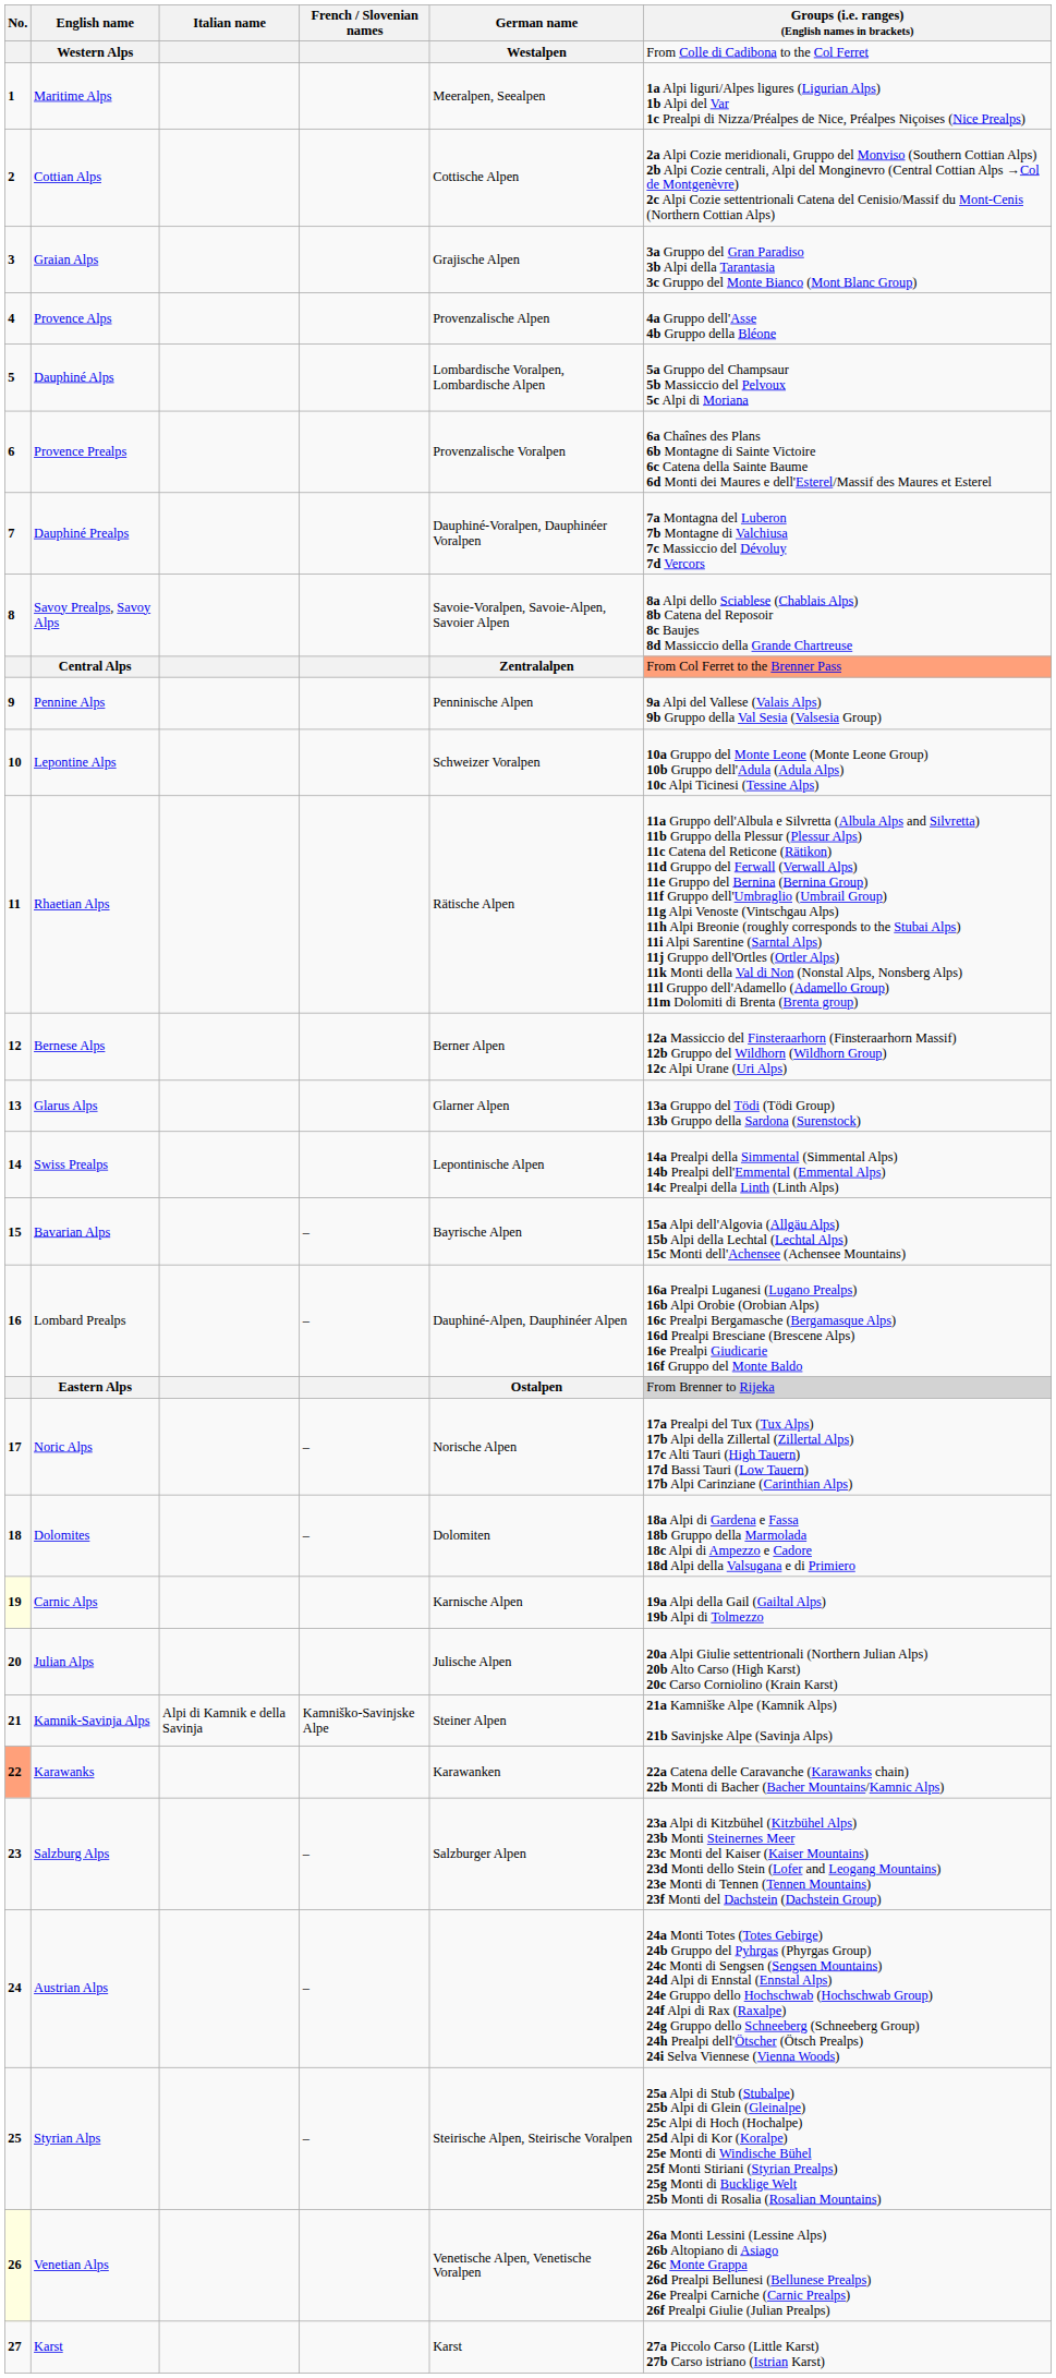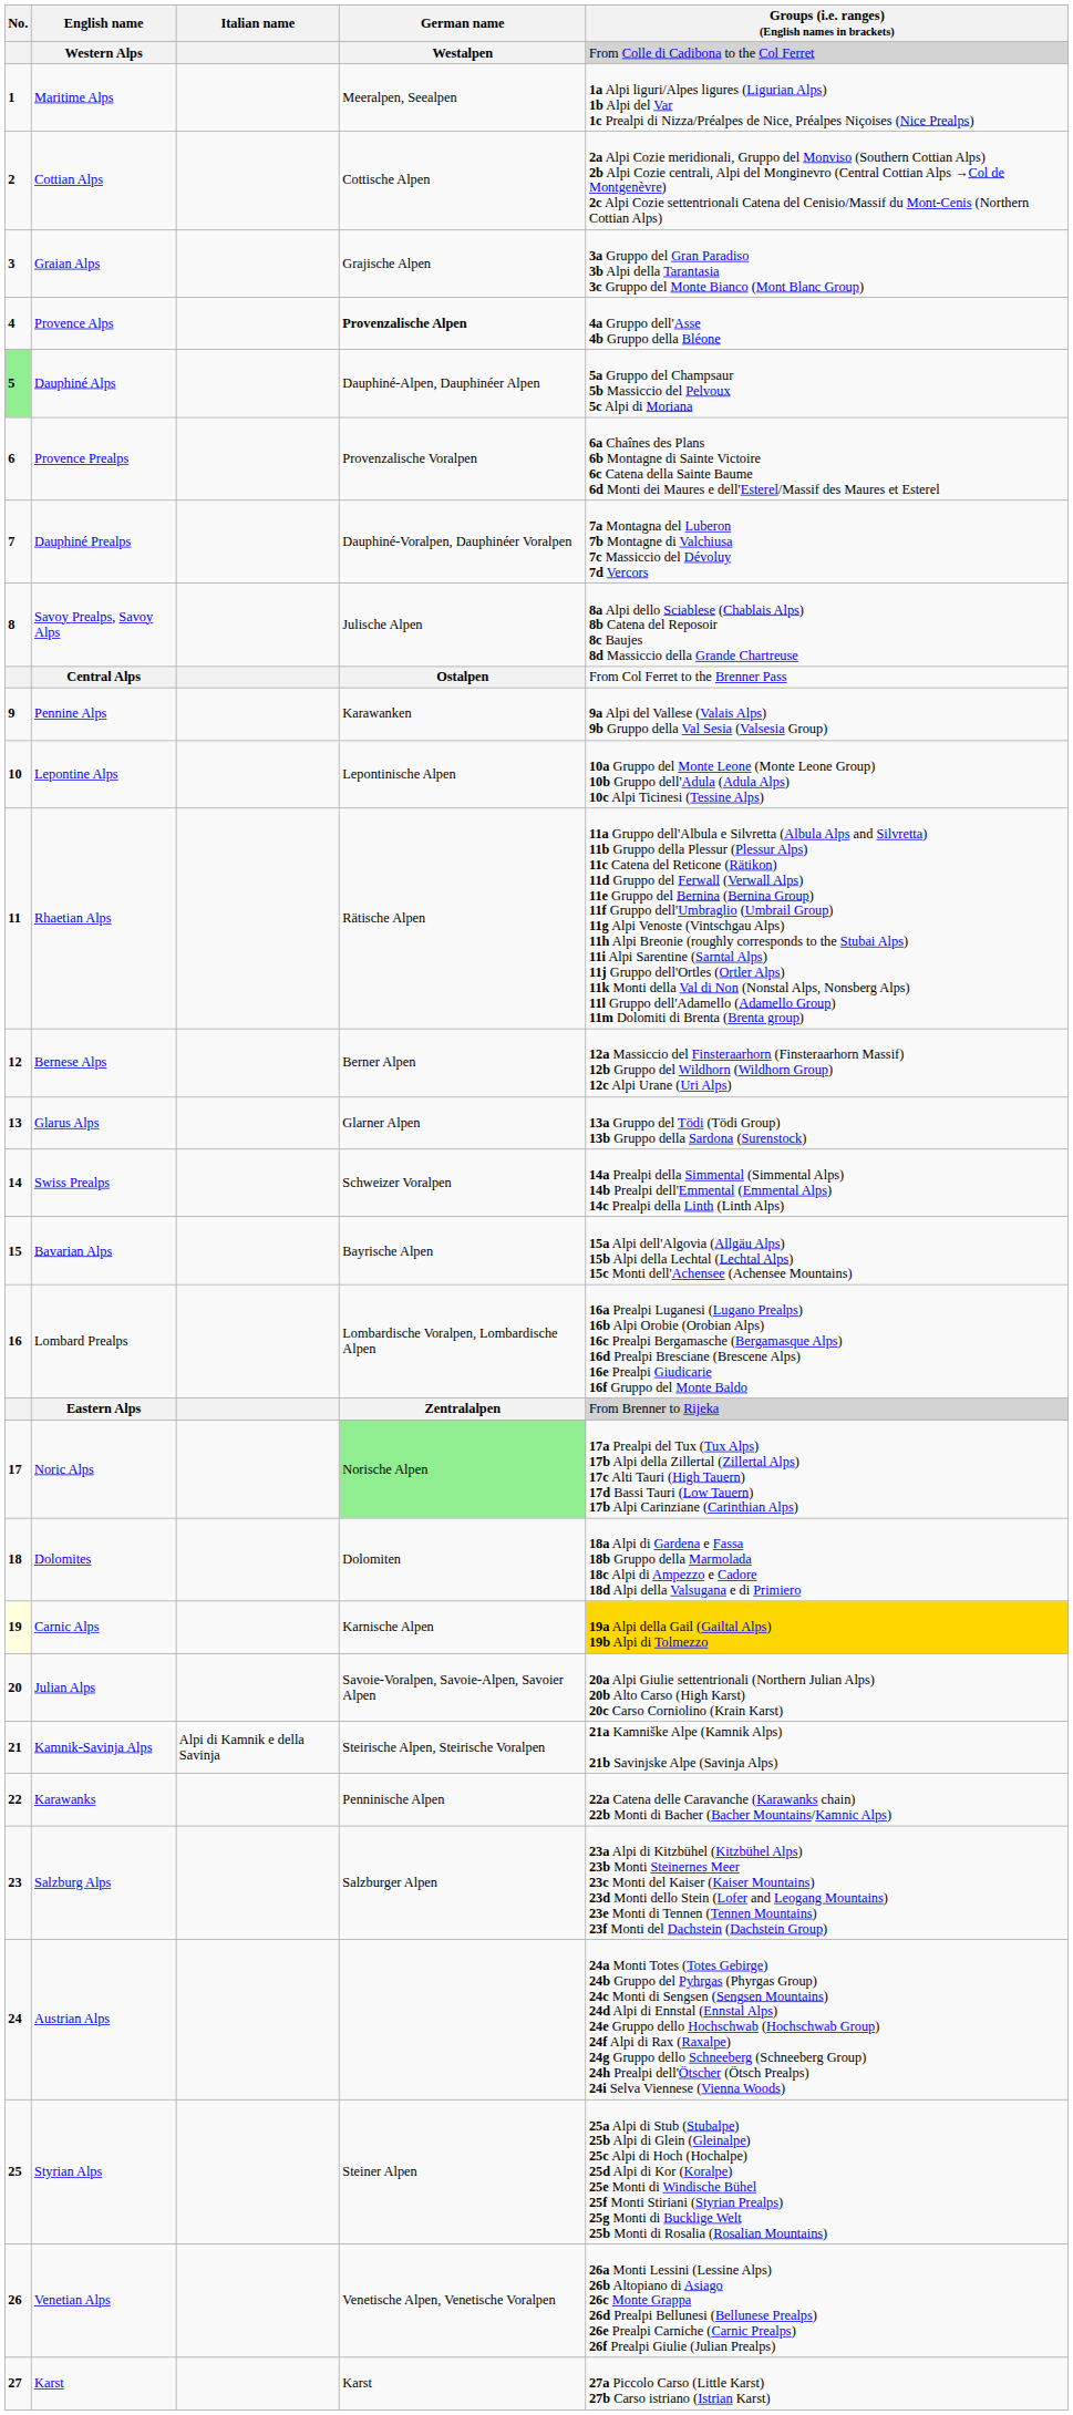- column: French / Slovenian names | – | – | – | – | Kamniško-Savinjske Alpe | – | – | –
Western Alps | Groups (i.e. ranges) (English names in brackets): no background -> lightgrey background
Provence Alps | German name: normal -> bold
Dauphiné Alps | No.: no background -> lightgreen background
Dauphiné Alps | German name: Lombardische Voralpen, Lombardische Alpen -> Dauphiné-Alpen, Dauphinéer Alpen
Savoy Prealps, Savoy Alps | German name: Savoie-Voralpen, Savoie-Alpen, Savoier Alpen -> Julische Alpen
Central Alps | German name: Zentralalpen -> Ostalpen
Central Alps | Groups (i.e. ranges) (English names in brackets): lightsalmon background -> no background
Pennine Alps | German name: Penninische Alpen -> Karawanken
Lepontine Alps | German name: Schweizer Voralpen -> Lepontinische Alpen
Swiss Prealps | German name: Lepontinische Alpen -> Schweizer Voralpen
Lombard Prealps | German name: Dauphiné-Alpen, Dauphinéer Alpen -> Lombardische Voralpen, Lombardische Alpen
Eastern Alps | German name: Ostalpen -> Zentralalpen
Noric Alps | German name: no background -> lightgreen background
Carnic Alps | Groups (i.e. ranges) (English names in brackets): no background -> gold background
Julian Alps | German name: Julische Alpen -> Savoie-Voralpen, Savoie-Alpen, Savoier Alpen
Kamnik-Savinja Alps | German name: Steiner Alpen -> Steirische Alpen, Steirische Voralpen
Karawanks | No.: lightsalmon background -> no background
Karawanks | German name: Karawanken -> Penninische Alpen
Styrian Alps | German name: Steirische Alpen, Steirische Voralpen -> Steiner Alpen
Venetian Alps | No.: lightyellow background -> no background
